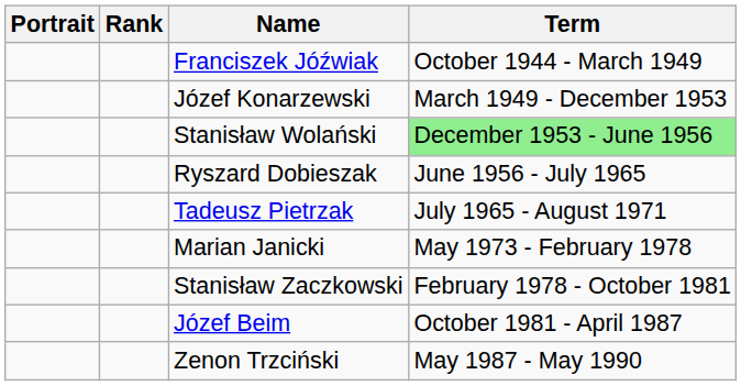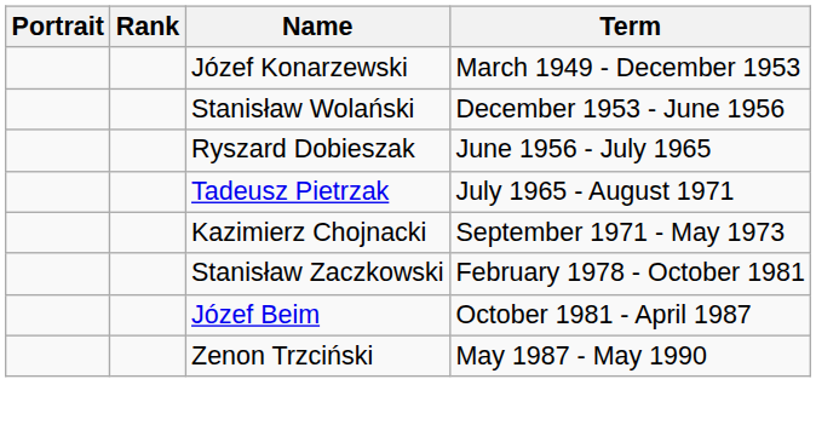- row: Franciszek Jóźwiak | October 1944 - March 1949
Stanisław Wolański | Term: lightgreen background -> no background
+ row: Kazimierz Chojnacki | September 1971 - May 1973
- row: Marian Janicki | May 1973 - February 1978
